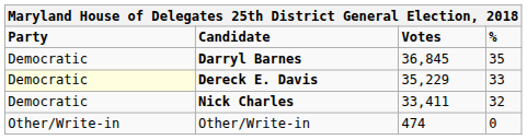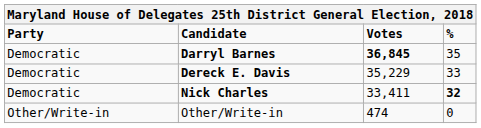Darryl Barnes | Votes: normal -> bold
Dereck E. Davis | Party: lightyellow background -> no background
Nick Charles | %: normal -> bold
